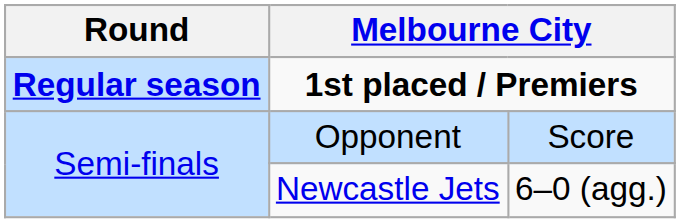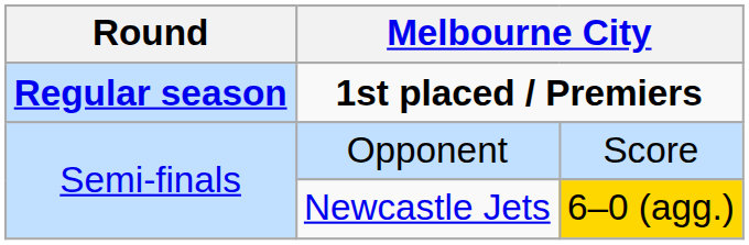Newcastle Jets | column 3: no background -> gold background
